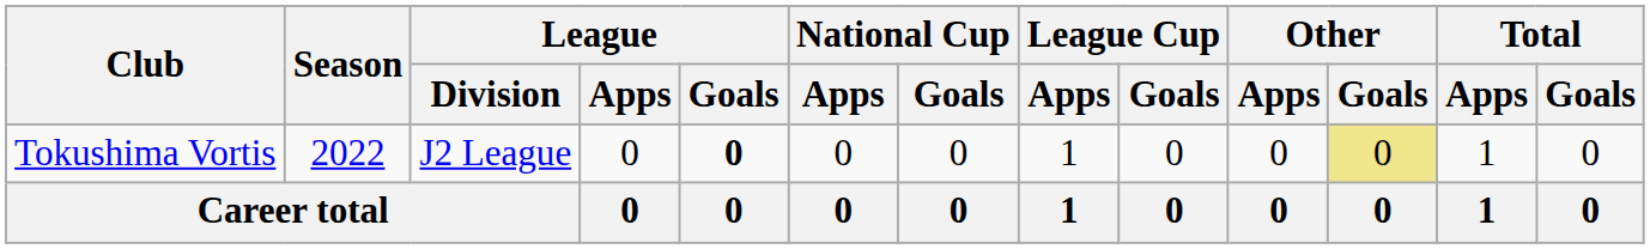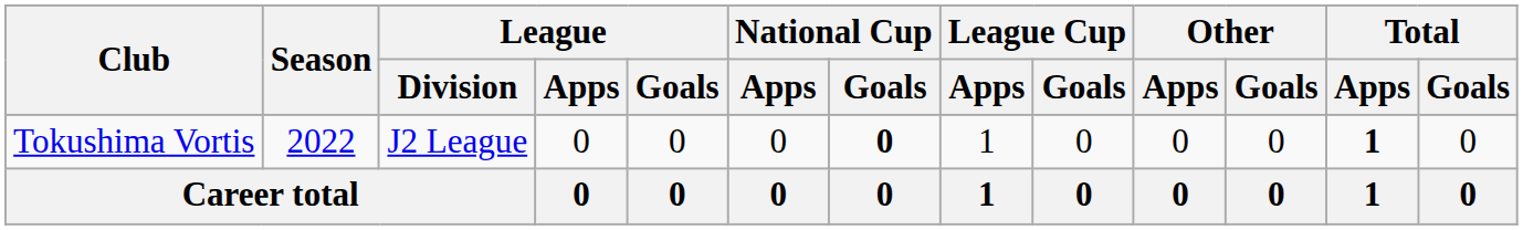Tokushima Vortis | League / Goals: bold -> normal
Tokushima Vortis | National Cup / Goals: normal -> bold
Tokushima Vortis | Other / Goals: khaki background -> no background
Tokushima Vortis | Total / Apps: normal -> bold
